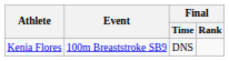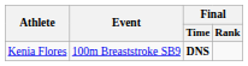Kenia Flores | Final / Time: normal -> bold
